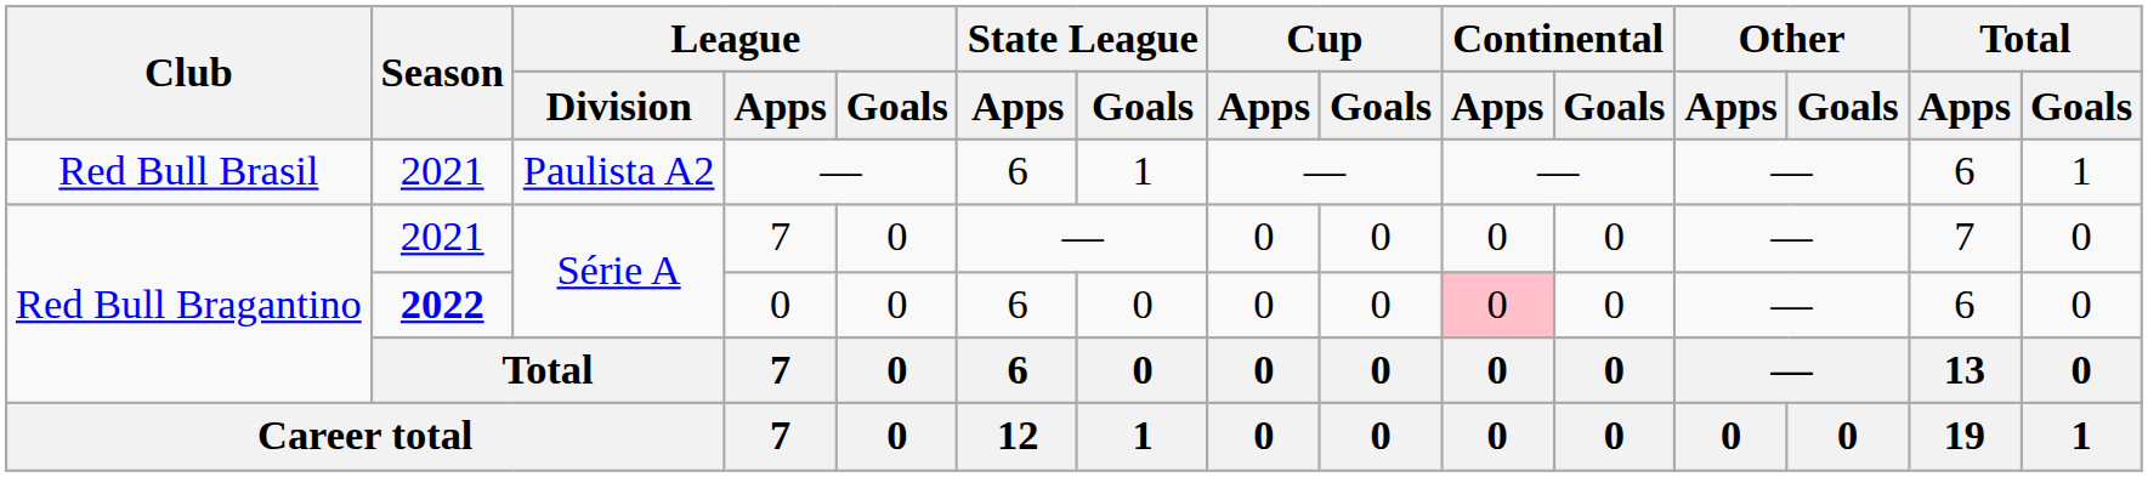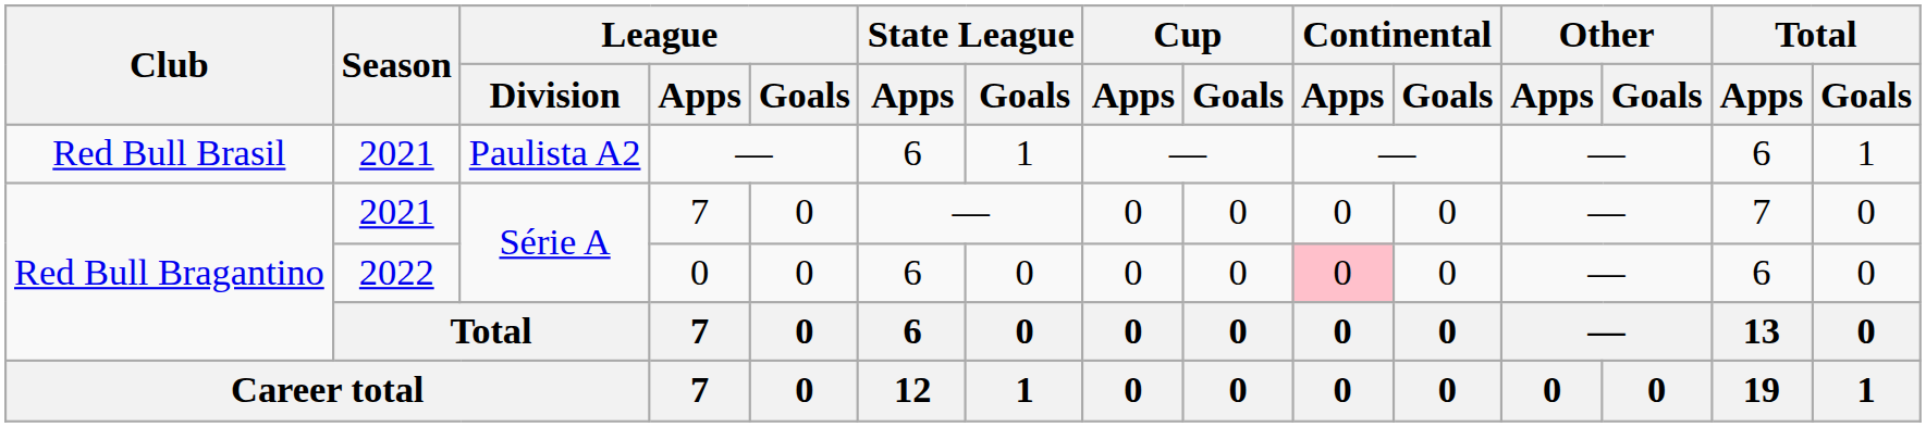row 5 | Season: bold -> normal
